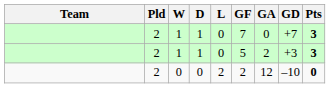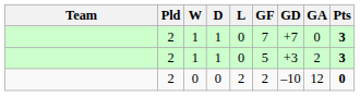columns swapped: GA <-> GD
